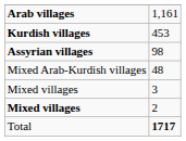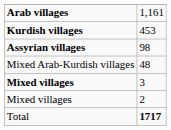3 | column 1: normal -> bold
2 | column 1: bold -> normal
